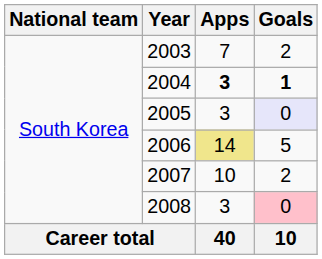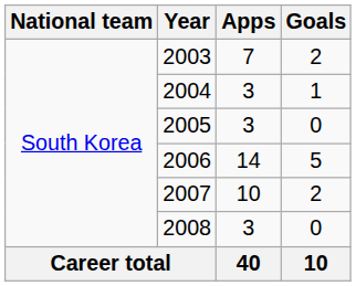2004 | Apps: bold -> normal
2004 | Goals: bold -> normal
2005 | Goals: lavender background -> no background
2006 | Apps: khaki background -> no background
2008 | Goals: pink background -> no background
